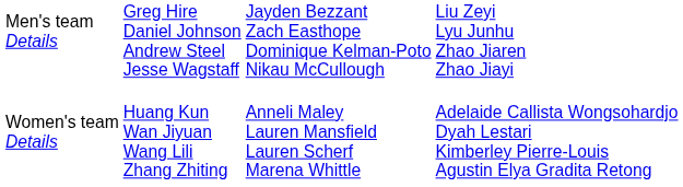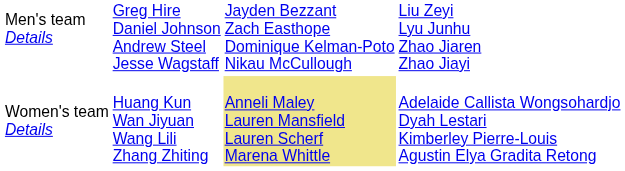Women's team Details | column 3: no background -> khaki background
